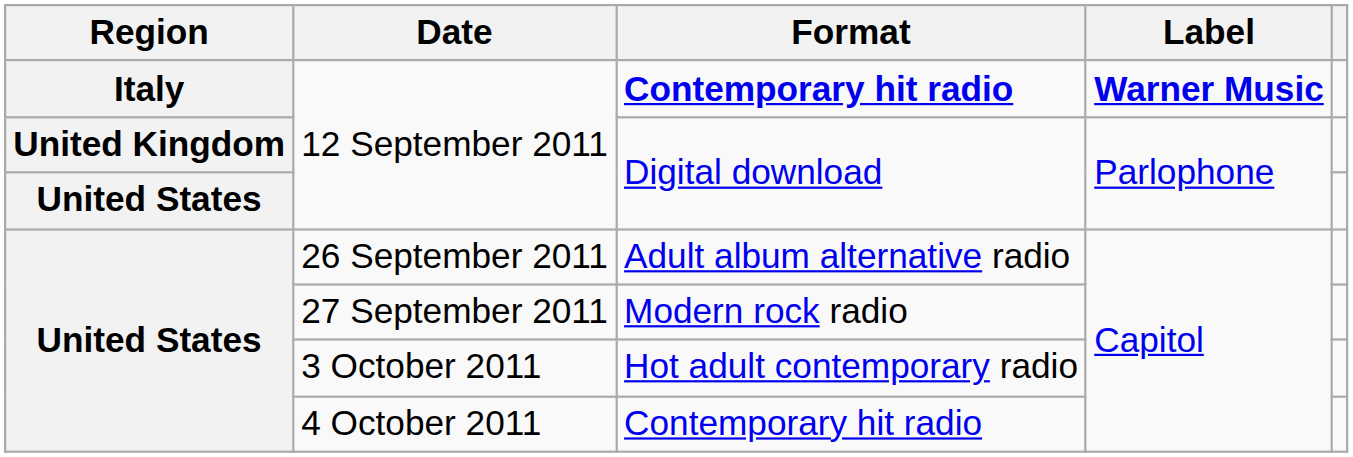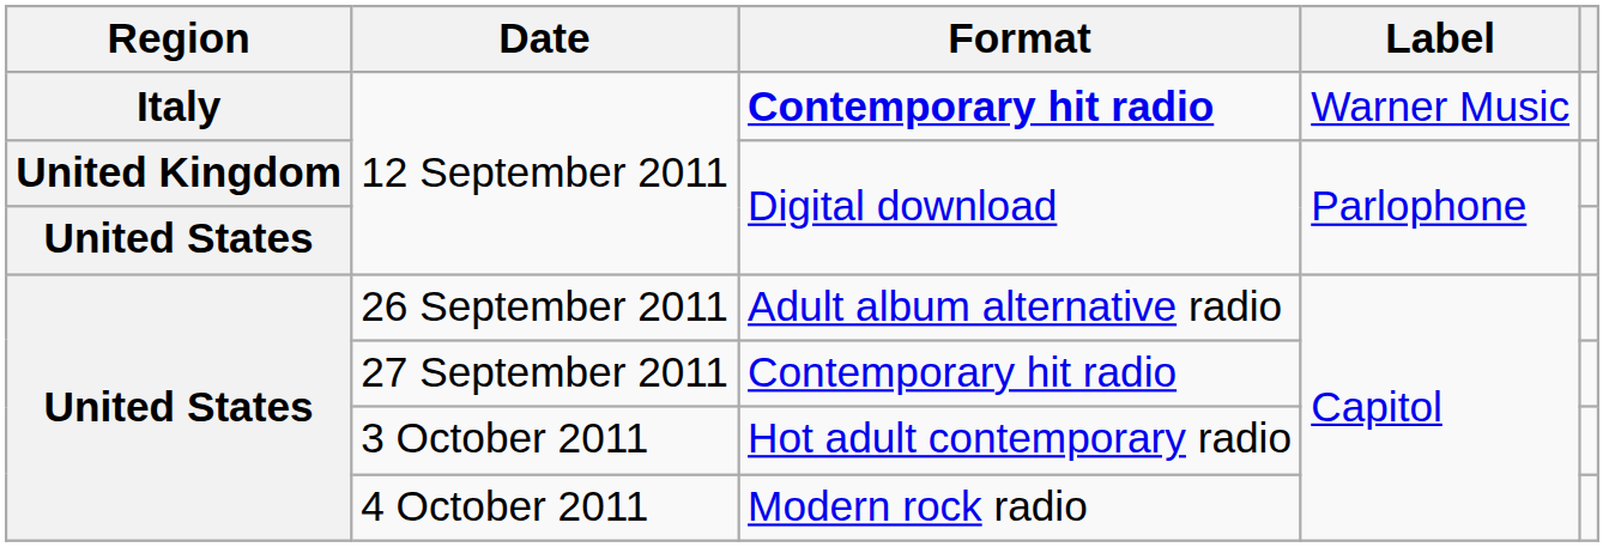Italy / 12 September 2011 | Label: bold -> normal
27 September 2011 | Format: Modern rock radio -> Contemporary hit radio
4 October 2011 | Format: Contemporary hit radio -> Modern rock radio
